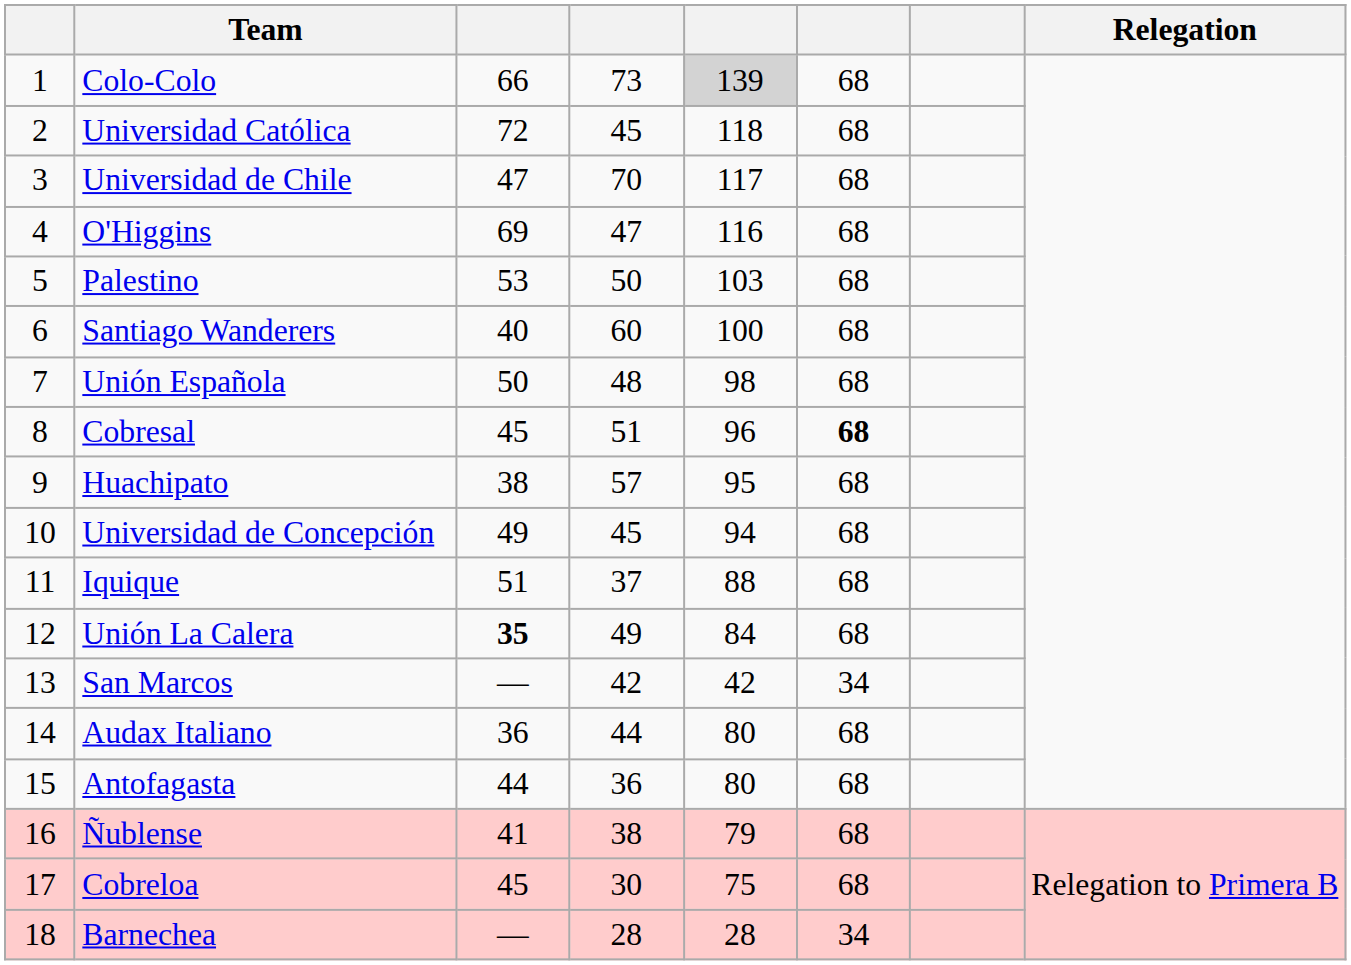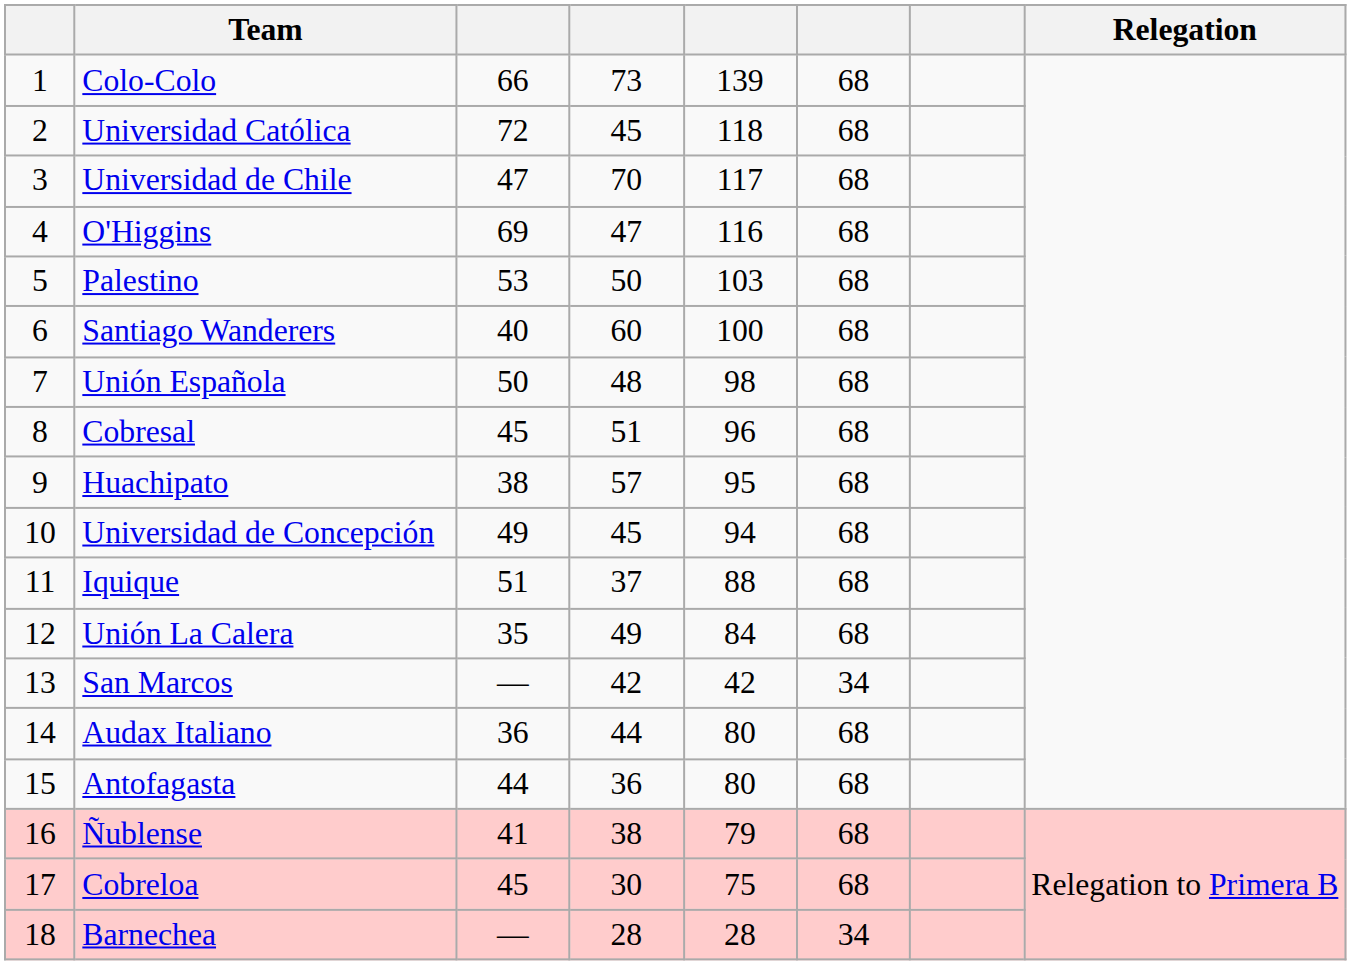Colo-Colo | column 5: lightgrey background -> no background
Cobresal | column 6: bold -> normal
Unión La Calera | column 3: bold -> normal
